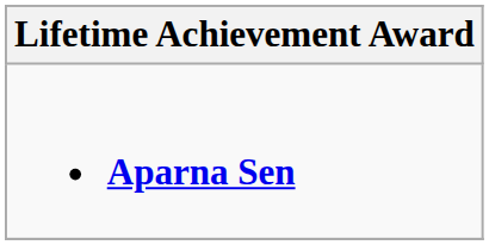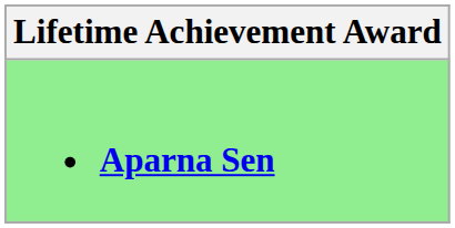Aparna Sen | column 1: no background -> lightgreen background
